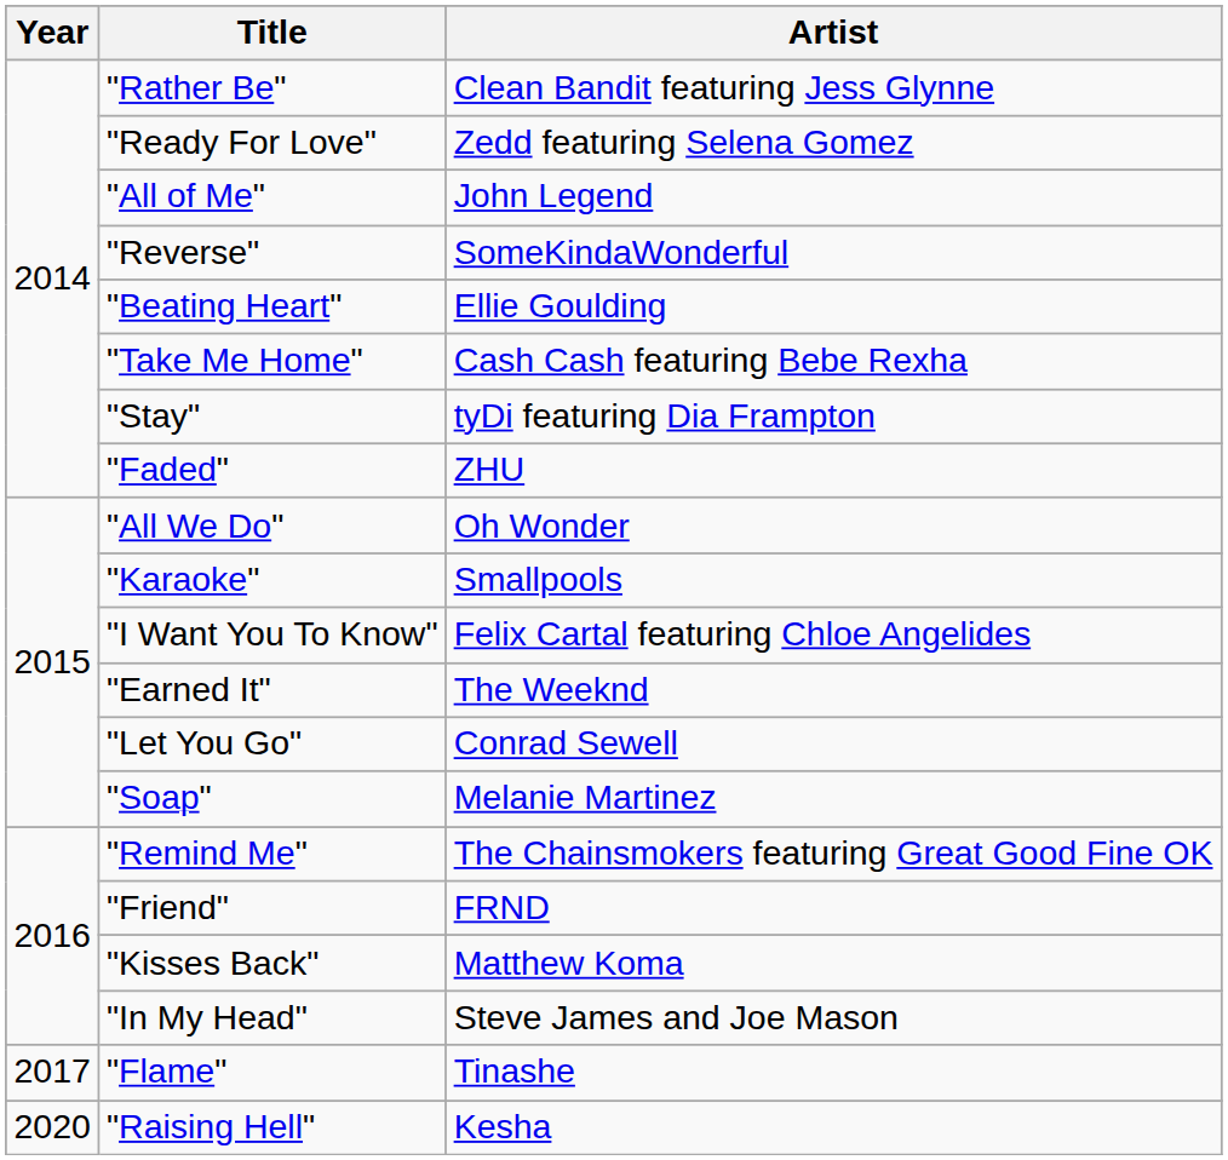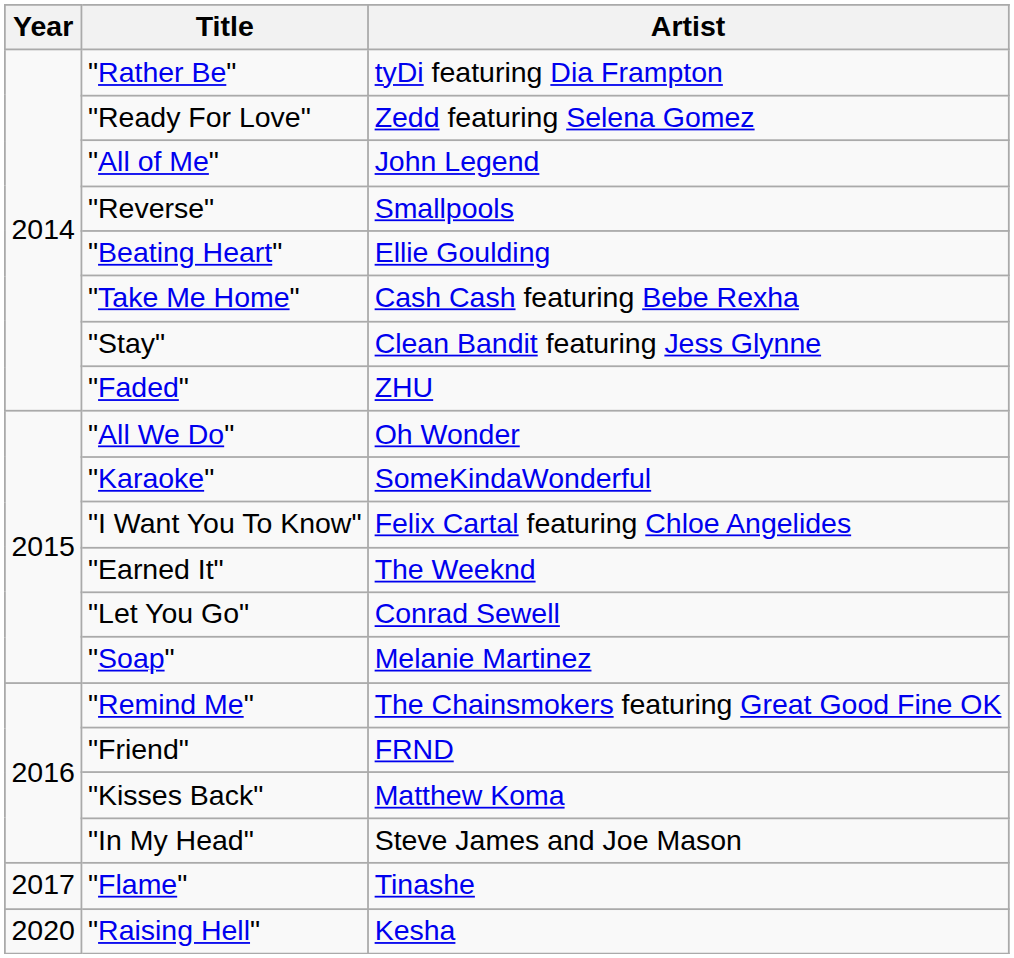"Rather Be" | Artist: Clean Bandit featuring Jess Glynne -> tyDi featuring Dia Frampton
"Reverse" | Artist: SomeKindaWonderful -> Smallpools
"Stay" | Artist: tyDi featuring Dia Frampton -> Clean Bandit featuring Jess Glynne
"Karaoke" | Artist: Smallpools -> SomeKindaWonderful
